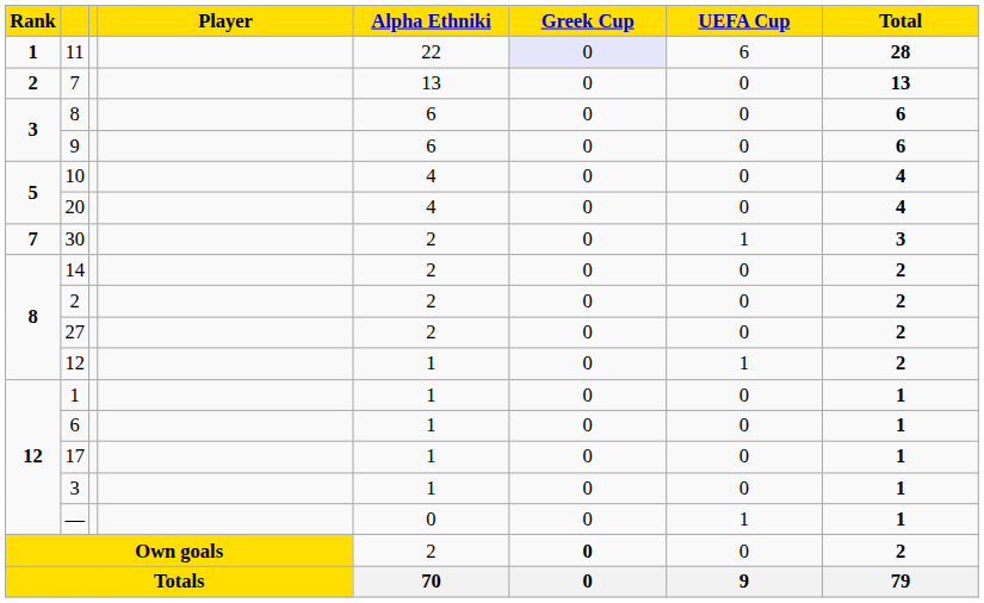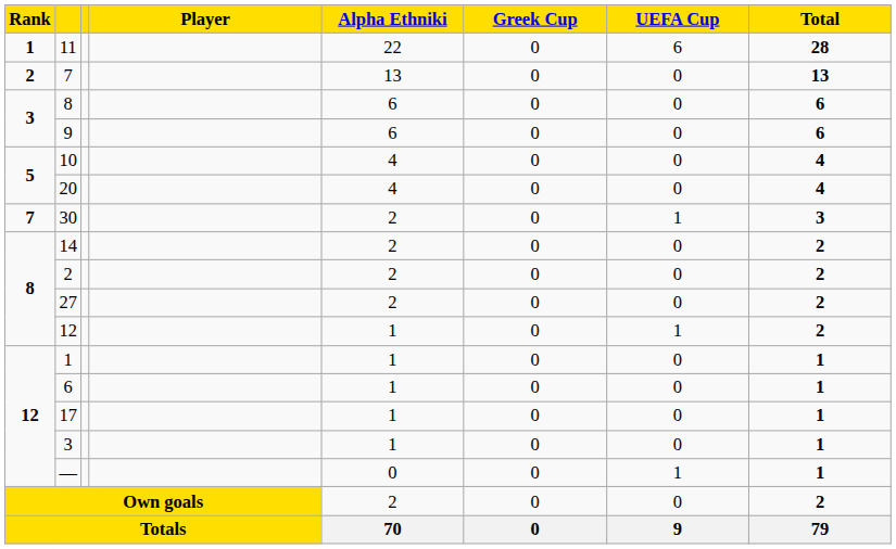11 | Greek Cup: lavender background -> no background
Own goals | Greek Cup: bold -> normal
